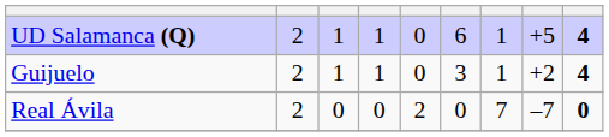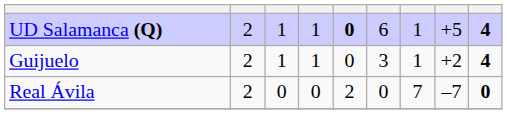UD Salamanca (Q) | column 5: normal -> bold
